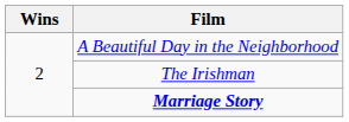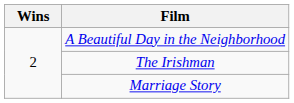Marriage Story | Film: bold -> normal
